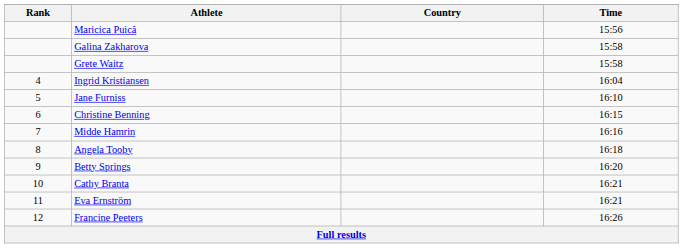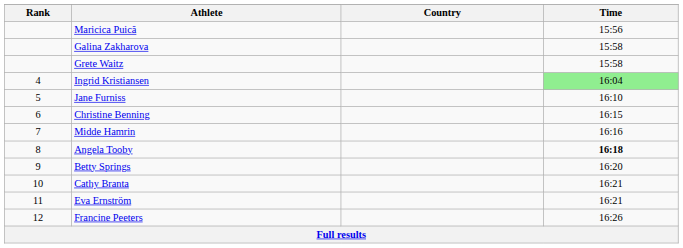Ingrid Kristiansen | Time: no background -> lightgreen background
Angela Tooby | Time: normal -> bold
